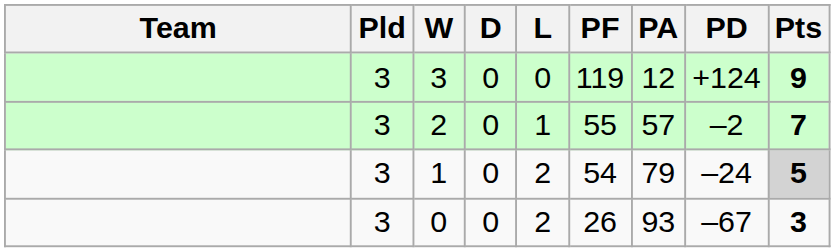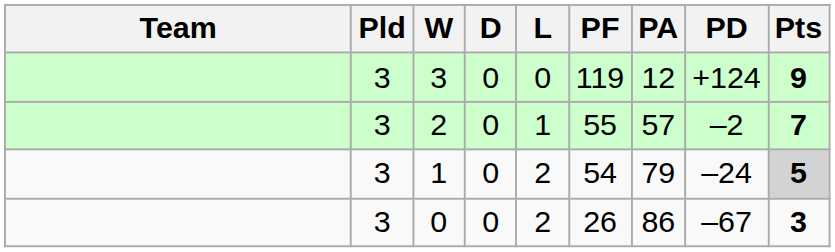row 5 | PA: 93 -> 86
